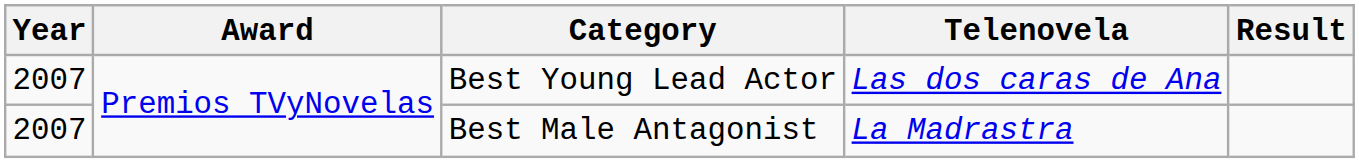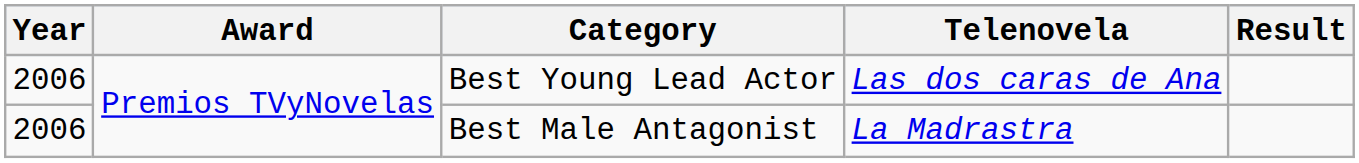Best Young Lead Actor | Year: 2007 -> 2006
Best Male Antagonist | Year: 2007 -> 2006
